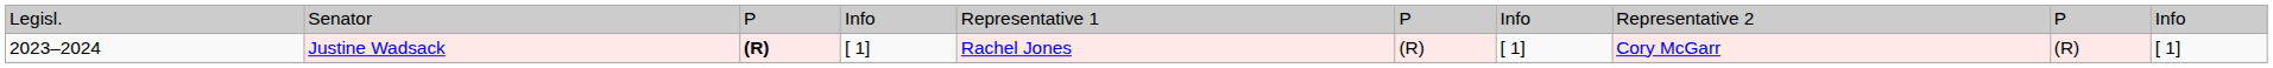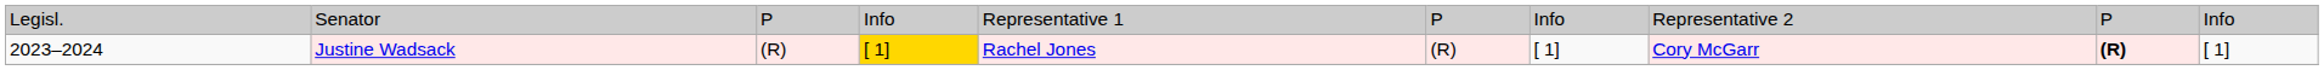Justine Wadsack | column 3: bold -> normal
Justine Wadsack | column 4: no background -> gold background
Justine Wadsack | column 9: normal -> bold
